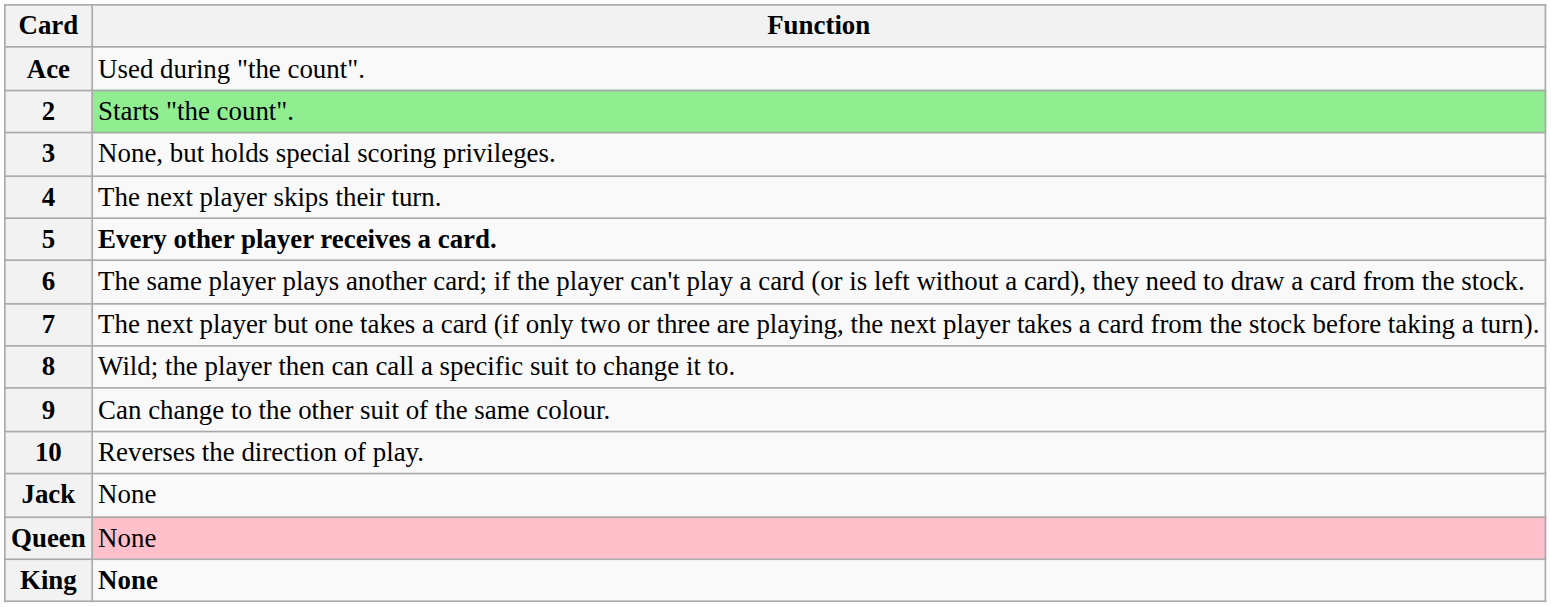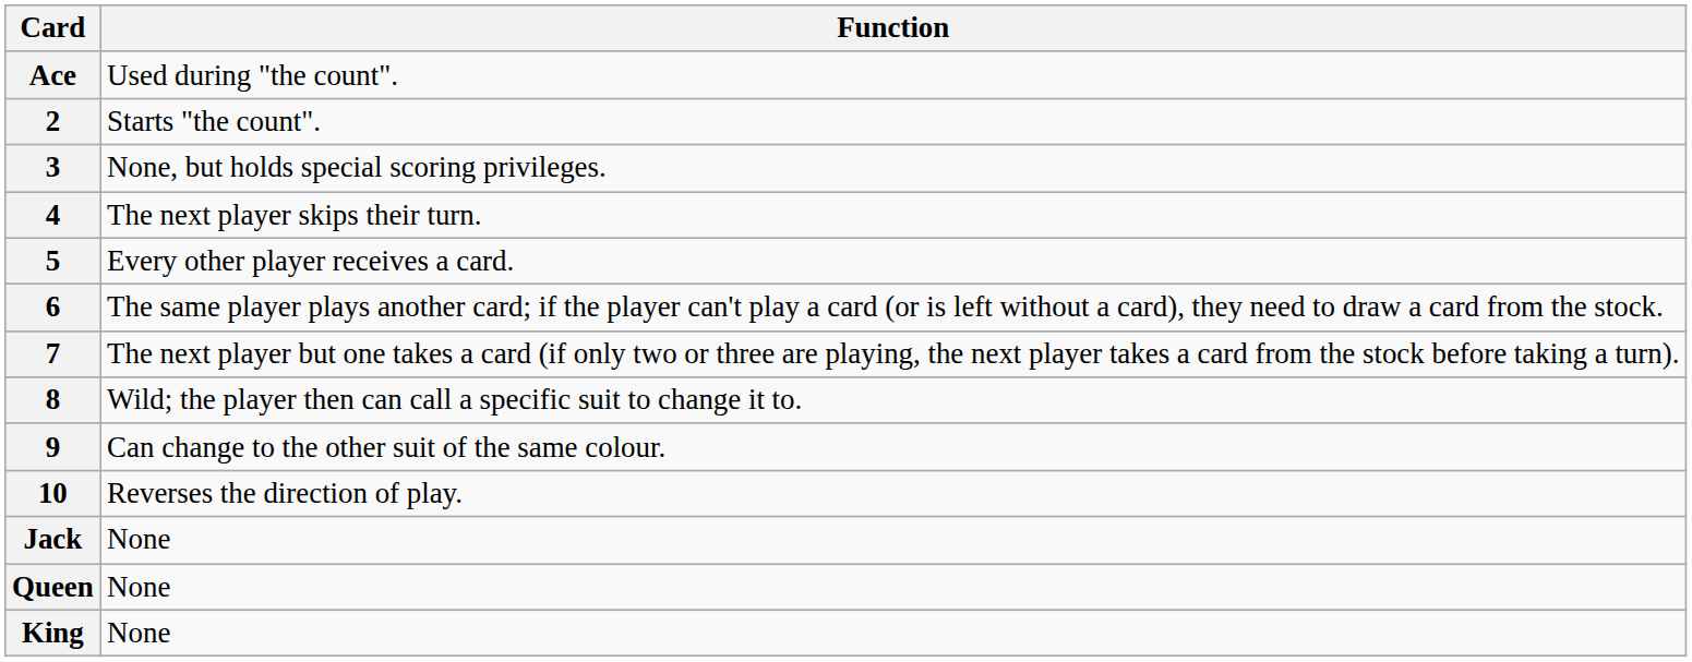2 | Function: lightgreen background -> no background
5 | Function: bold -> normal
Queen | Function: pink background -> no background
King | Function: bold -> normal
